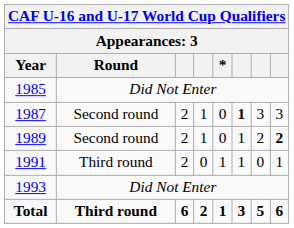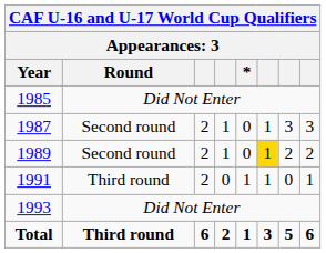1987 | column 6: bold -> normal
1989 | column 6: no background -> gold background
1989 | column 8: bold -> normal
